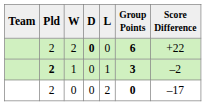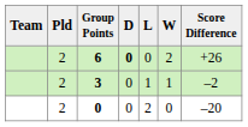columns swapped: W <-> Group Points
row 2 | Score Difference: +22 -> +26
row 3 | Pld: bold -> normal
row 4 | Score Difference: –17 -> –20
